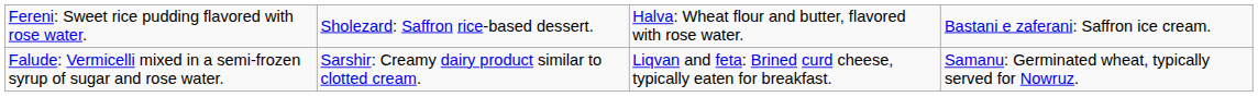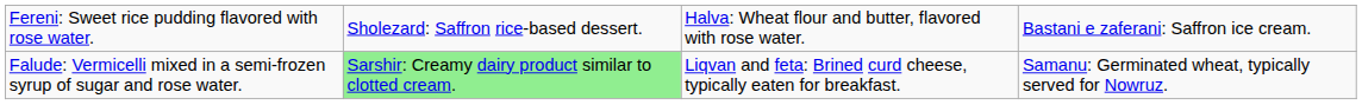row 2 | column 2: no background -> lightgreen background
